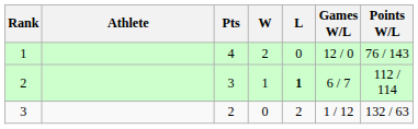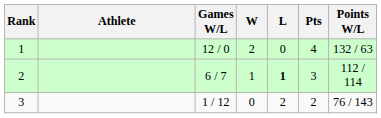columns swapped: Pts <-> Games W/L
row 2 | Points W/L: 76 / 143 -> 132 / 63
row 4 | Points W/L: 132 / 63 -> 76 / 143
